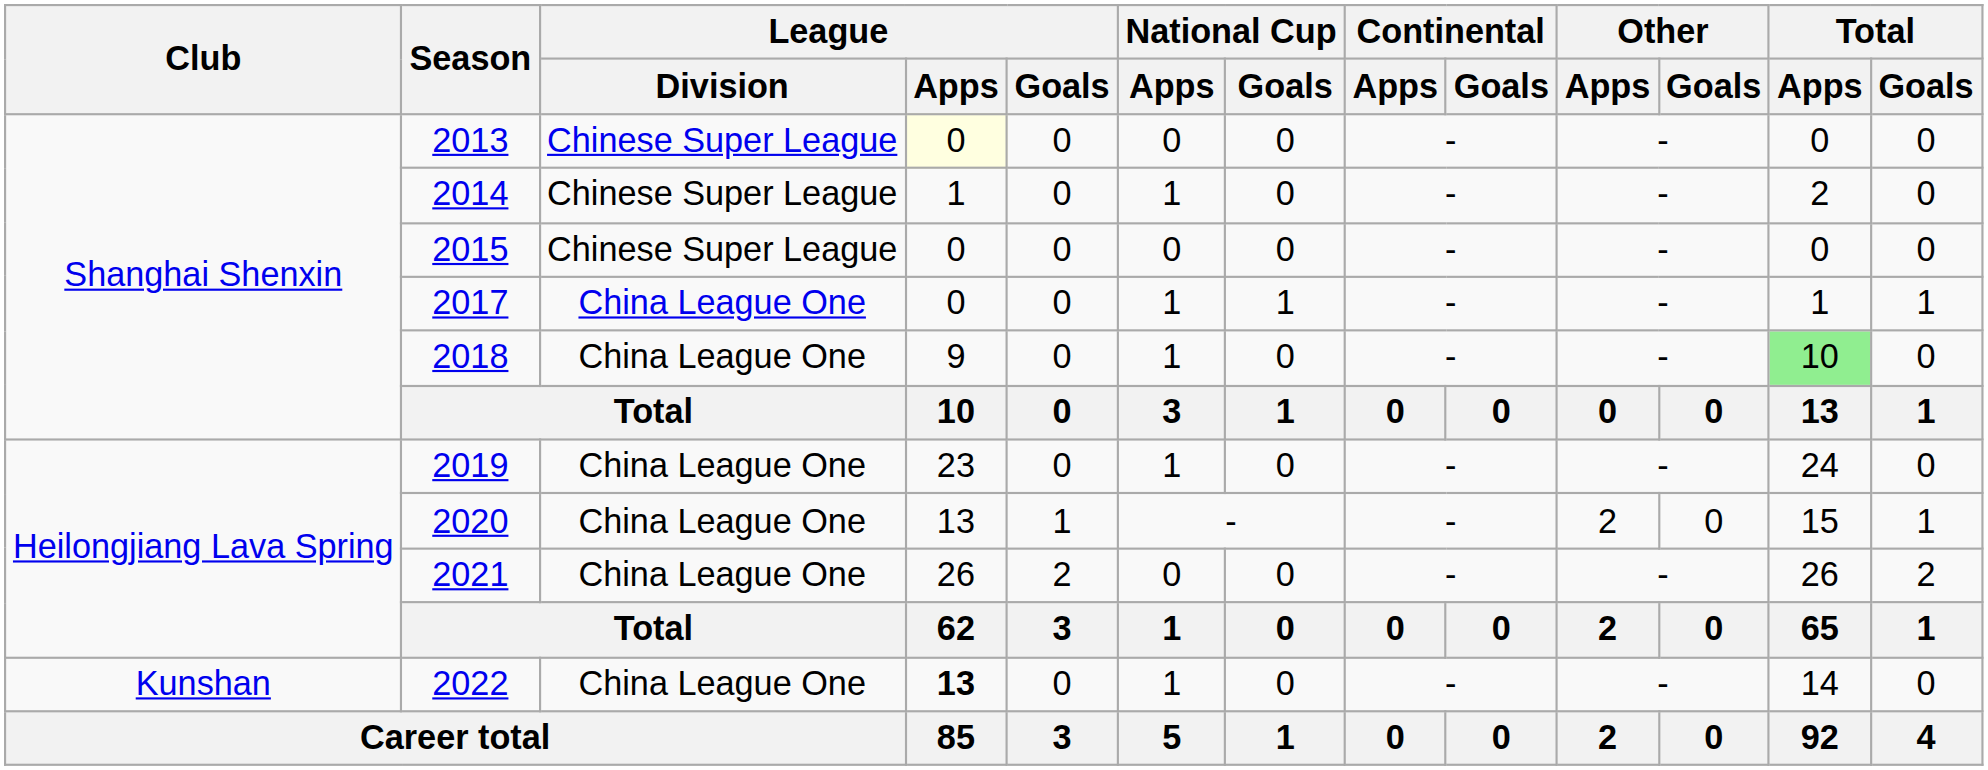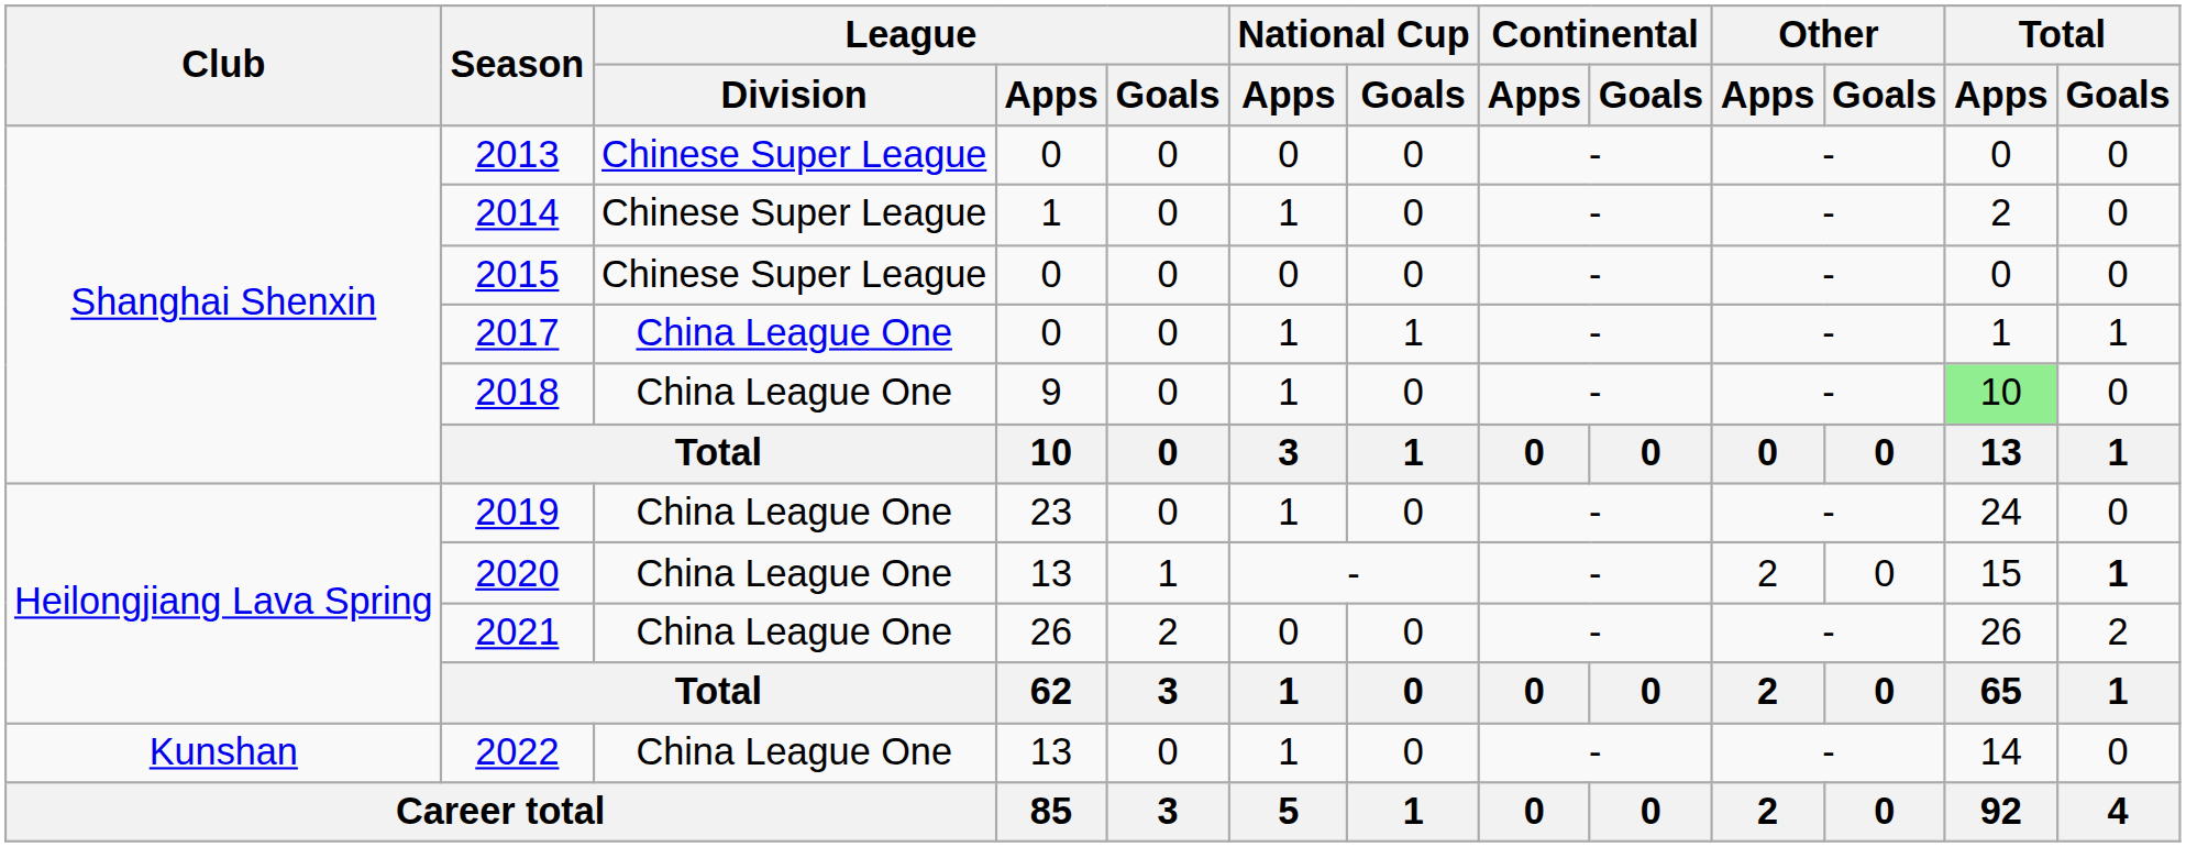2013 | League / Apps: lightyellow background -> no background
2020 | Total / Goals: normal -> bold
2022 | League / Apps: bold -> normal
